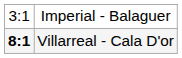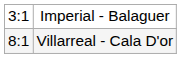Villarreal - Cala D'or | column 1: bold -> normal
